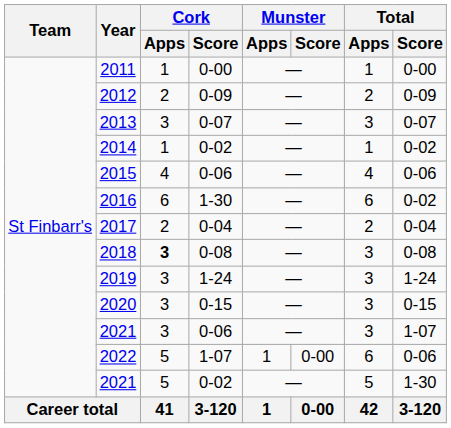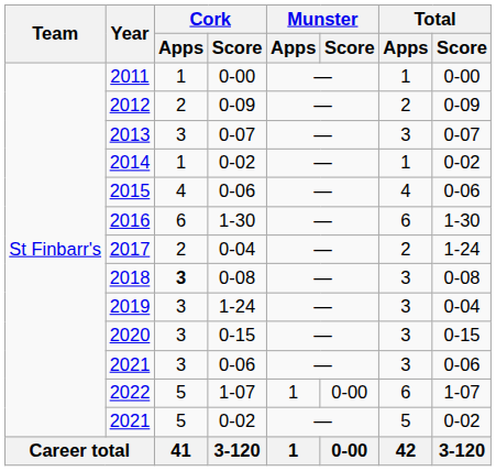2016 | Total / Score: 0-02 -> 1-30
2017 | Total / Score: 0-04 -> 1-24
2019 | Total / Score: 1-24 -> 0-04
2021 / 0-06 | Total / Score: 1-07 -> 0-06
2022 | Total / Score: 0-06 -> 1-07
2021 / 0-02 | Total / Score: 1-30 -> 0-02
